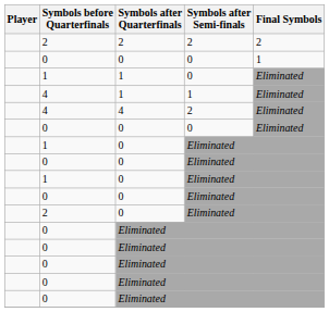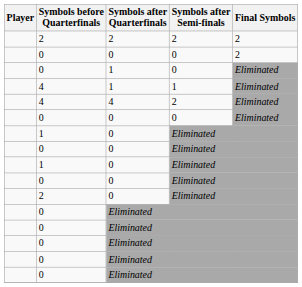row 3 | Final Symbols: 1 -> 2
row 4 | Symbols before Quarterfinals: 1 -> 0
